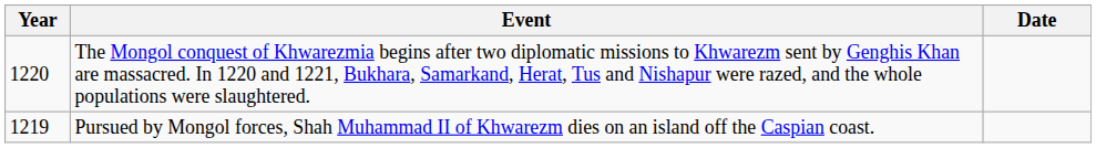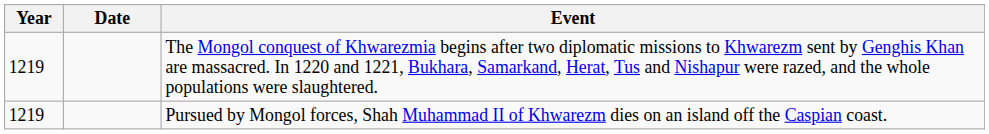columns swapped: Date <-> Event
row 2 | Year: 1220 -> 1219
